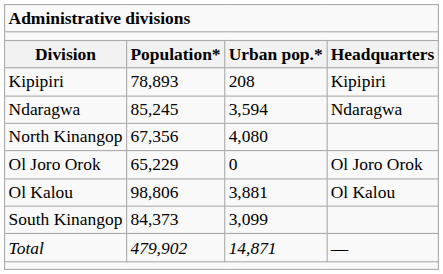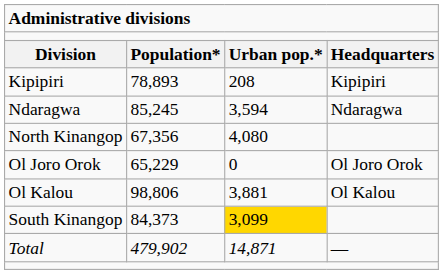South Kinangop | column 3: no background -> gold background
